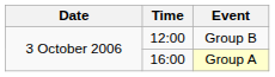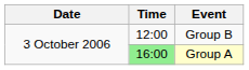Group A | Time: no background -> lightgreen background
